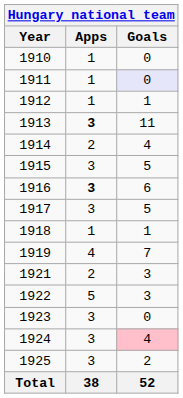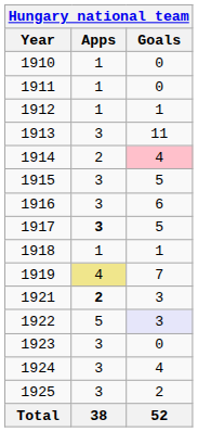1911 | Goals: lavender background -> no background
1913 | Apps: bold -> normal
1914 | Goals: no background -> pink background
1916 | Apps: bold -> normal
1917 | Apps: normal -> bold
1919 | Apps: no background -> khaki background
1921 | Apps: normal -> bold
1922 | Goals: no background -> lavender background
1924 | Goals: pink background -> no background
